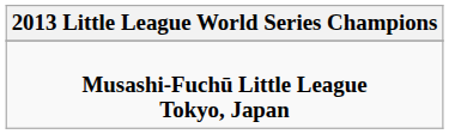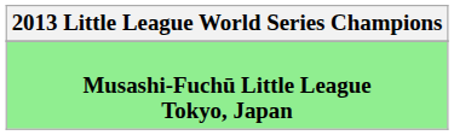row 2 | column 1: no background -> lightgreen background
